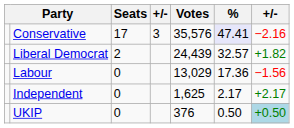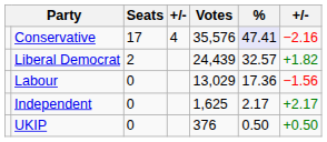Conservative | column 4: 3 -> 4
UKIP | column 7: lightblue background -> no background
